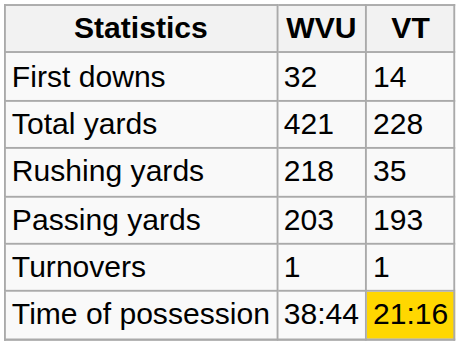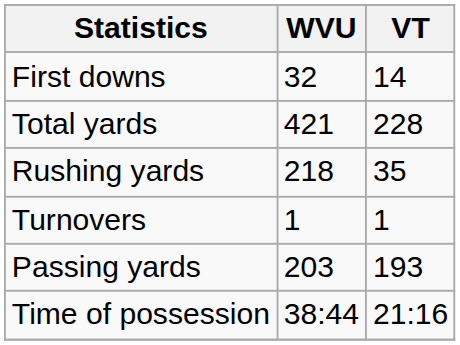rows swapped: Passing yards <-> Turnovers
Time of possession | VT: gold background -> no background
